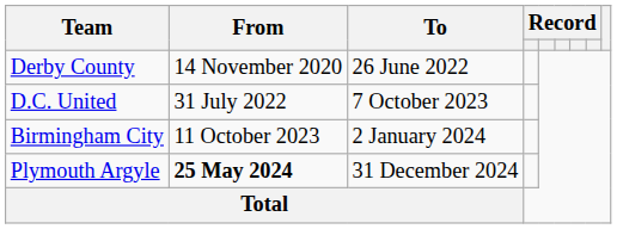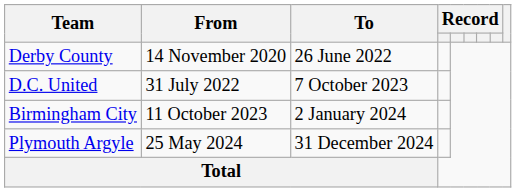Plymouth Argyle | From: bold -> normal
